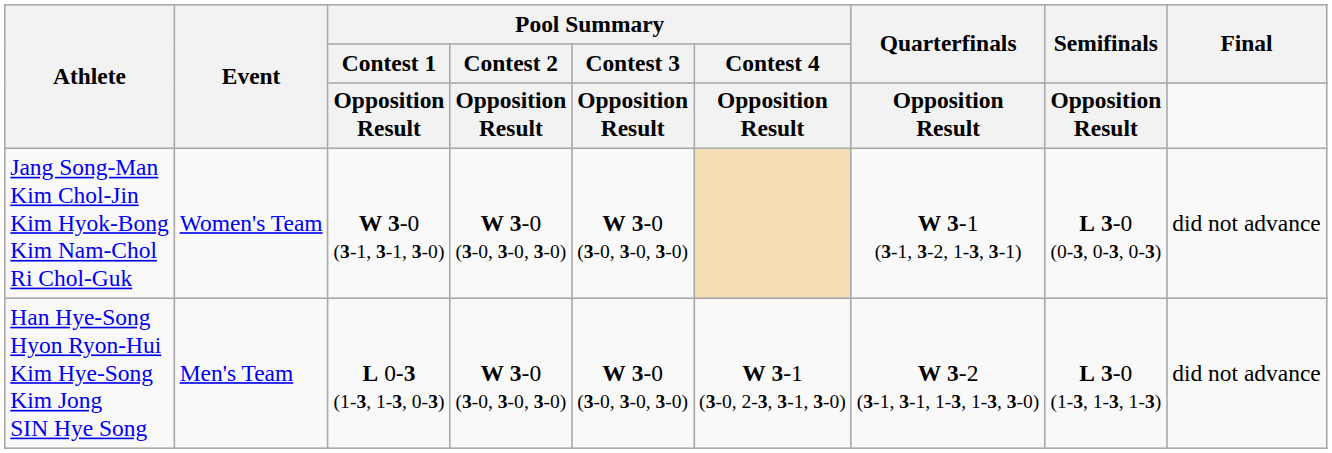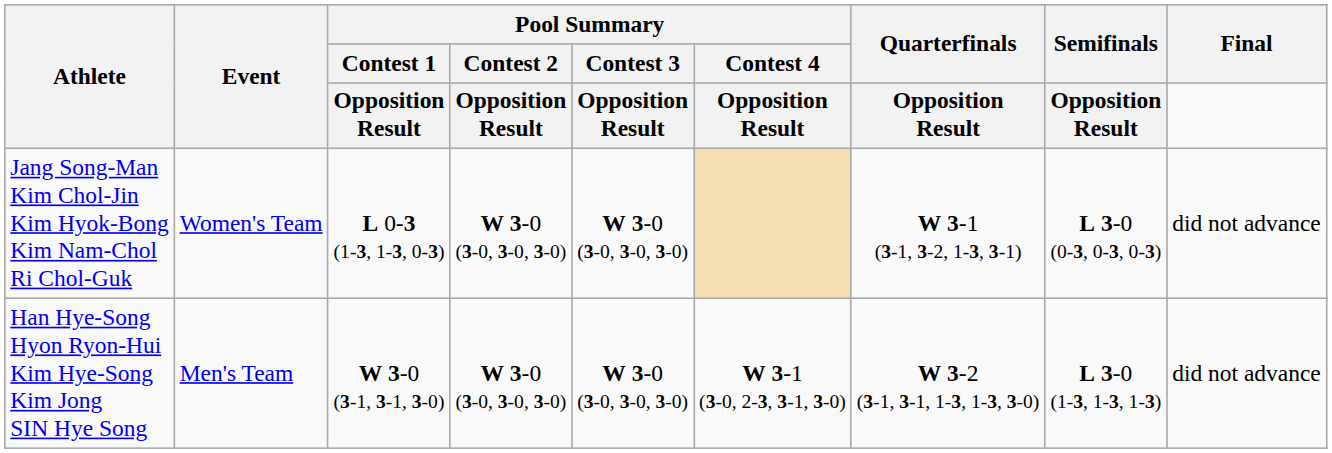row 4 | Pool Summary / Contest 1 / Opposition Result: W 3-0 (3-1, 3-1, 3-0) -> L 0-3 (1-3, 1-3, 0-3)
row 5 | Pool Summary / Contest 1 / Opposition Result: L 0-3 (1-3, 1-3, 0-3) -> W 3-0 (3-1, 3-1, 3-0)
